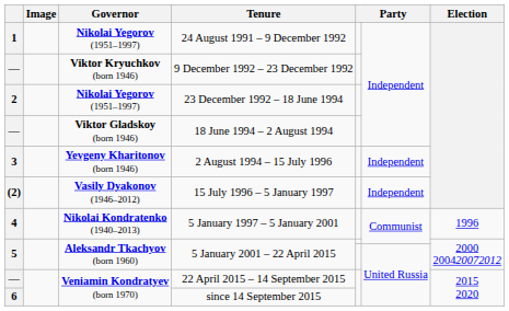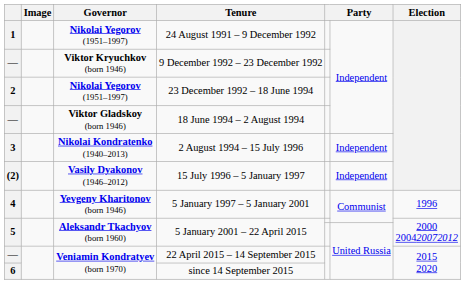2 August 1994 – 15 July 1996 | Governor: Yevgeny Kharitonov (born 1946) -> Nikolai Kondratenko (1940–2013)
5 January 1997 – 5 January 2001 | Governor: Nikolai Kondratenko (1940–2013) -> Yevgeny Kharitonov (born 1946)
